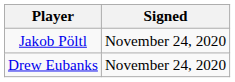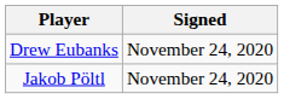rows swapped: Drew Eubanks <-> Jakob Pöltl
